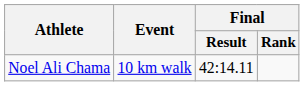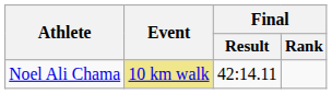Noel Ali Chama | Event: no background -> khaki background
